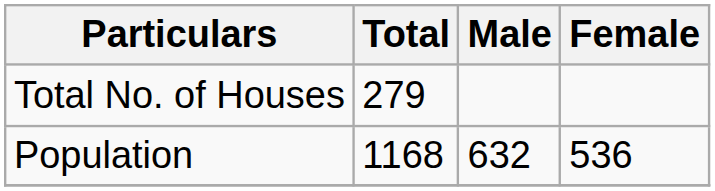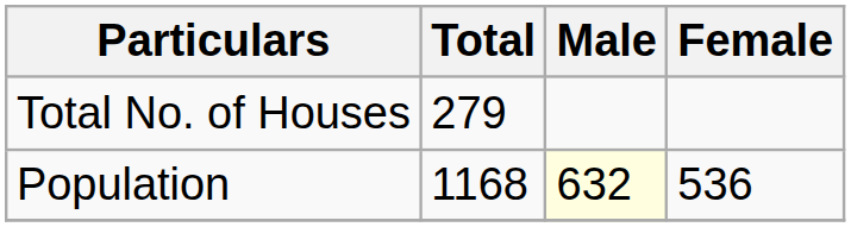Population | Male: no background -> lightyellow background
